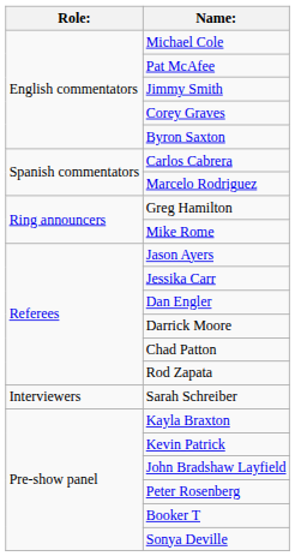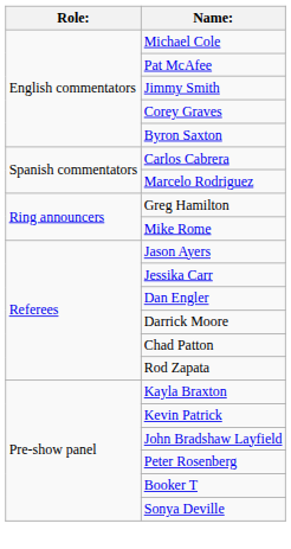- row: Interviewers | Sarah Schreiber
